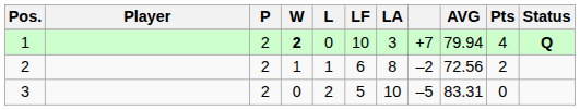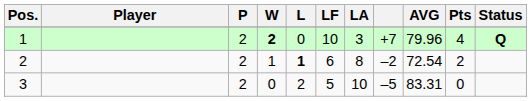row 2 | AVG: 79.94 -> 79.96
row 3 | L: normal -> bold
row 3 | AVG: 72.56 -> 72.54
